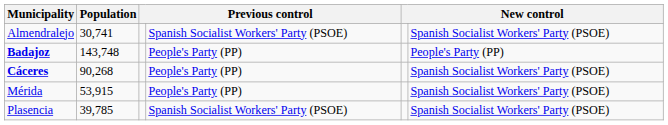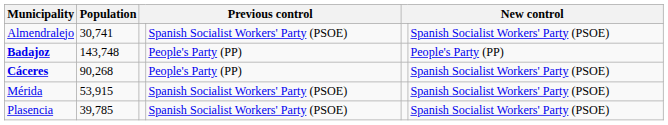Mérida | column 4: People's Party (PP) -> Spanish Socialist Workers' Party (PSOE)
